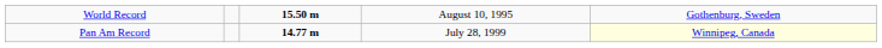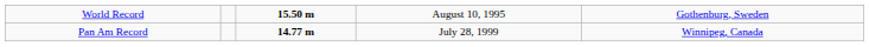Pan Am Record | column 5: lightyellow background -> no background
